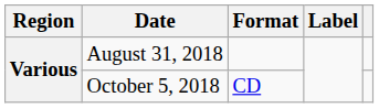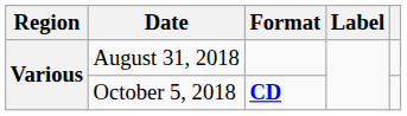October 5, 2018 | Format: normal -> bold
